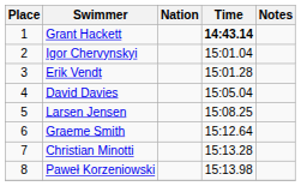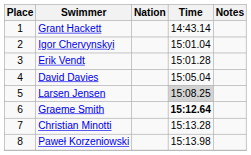Grant Hackett | Time: bold -> normal
Larsen Jensen | Time: no background -> lightgrey background
Graeme Smith | Time: normal -> bold
